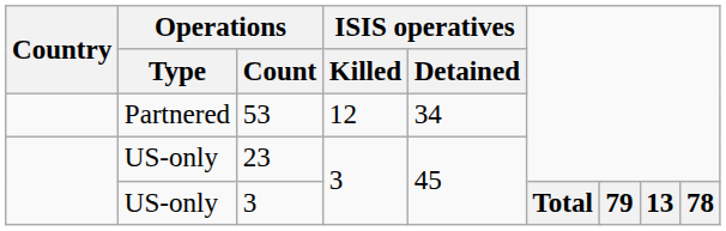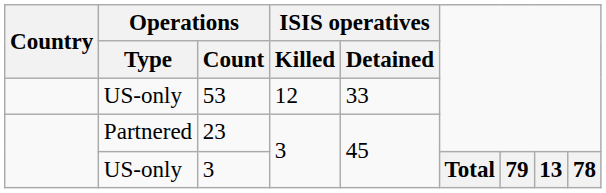53 | Operations / Type: Partnered -> US-only
53 | ISIS operatives / Detained: 34 -> 33
23 | Operations / Type: US-only -> Partnered
